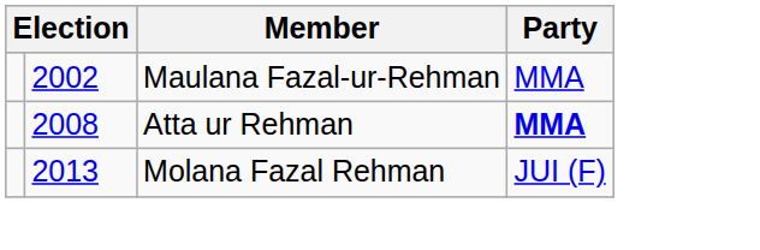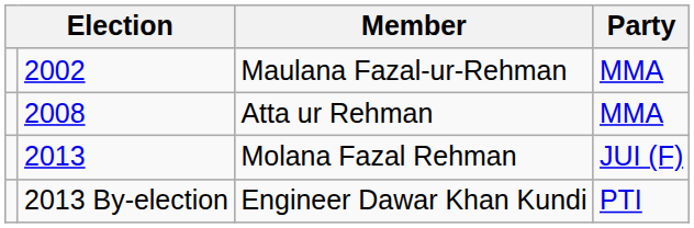Atta ur Rehman | Party: bold -> normal
+ row: 2013 By-election | Engineer Dawar Khan Kundi | PTI
